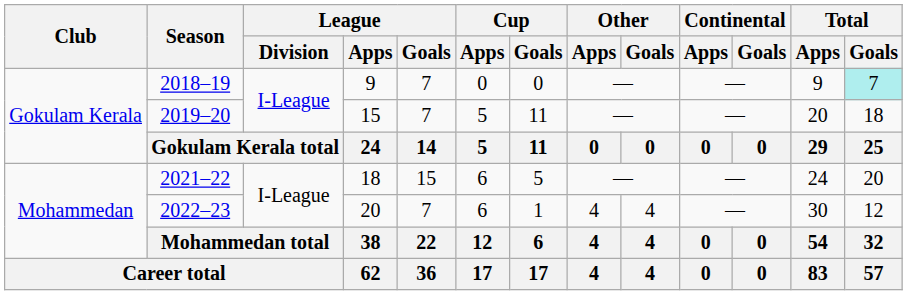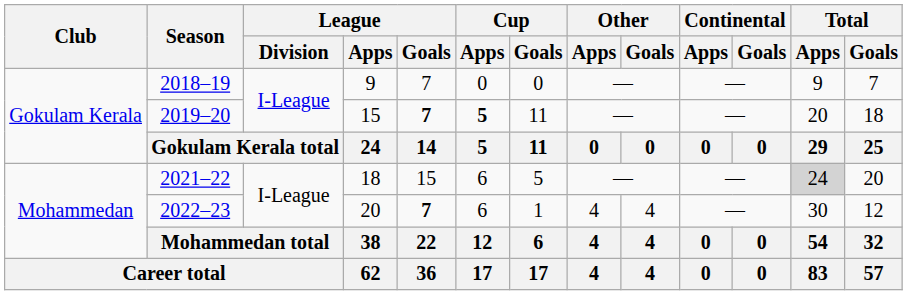2018–19 | Total / Goals: paleturquoise background -> no background
2019–20 | League / Goals: normal -> bold
2019–20 | Cup / Apps: normal -> bold
2021–22 | Total / Apps: no background -> lightgrey background
2022–23 | League / Goals: normal -> bold
